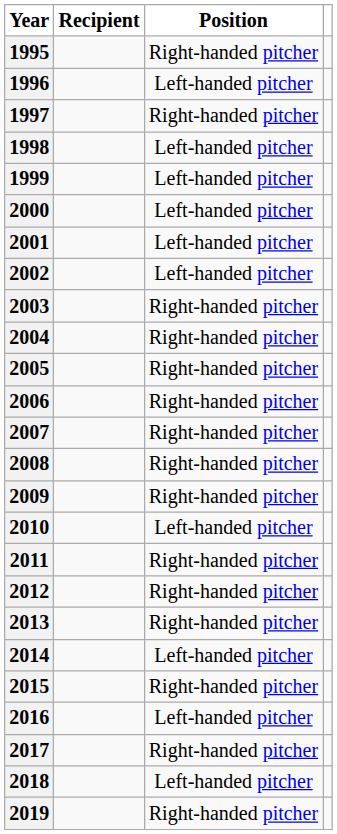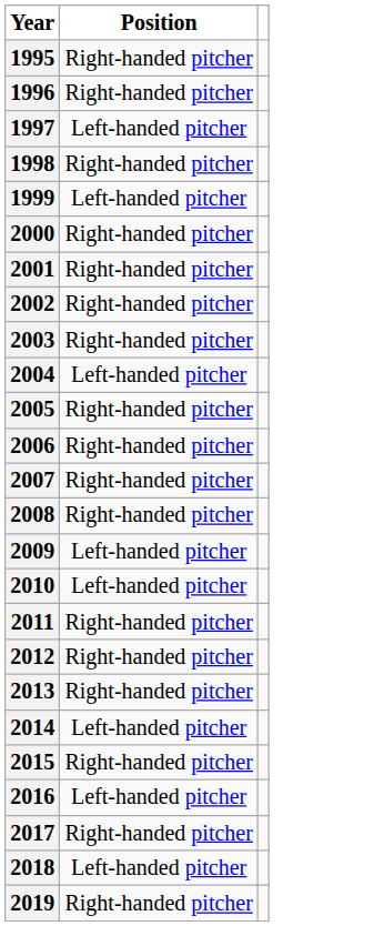- column: Recipient
1996 | Position: Left-handed pitcher -> Right-handed pitcher
1997 | Position: Right-handed pitcher -> Left-handed pitcher
1998 | Position: Left-handed pitcher -> Right-handed pitcher
2000 | Position: Left-handed pitcher -> Right-handed pitcher
2001 | Position: Left-handed pitcher -> Right-handed pitcher
2002 | Position: Left-handed pitcher -> Right-handed pitcher
2004 | Position: Right-handed pitcher -> Left-handed pitcher
2009 | Position: Right-handed pitcher -> Left-handed pitcher
